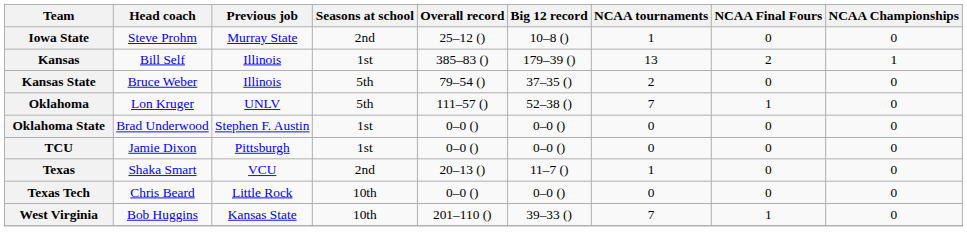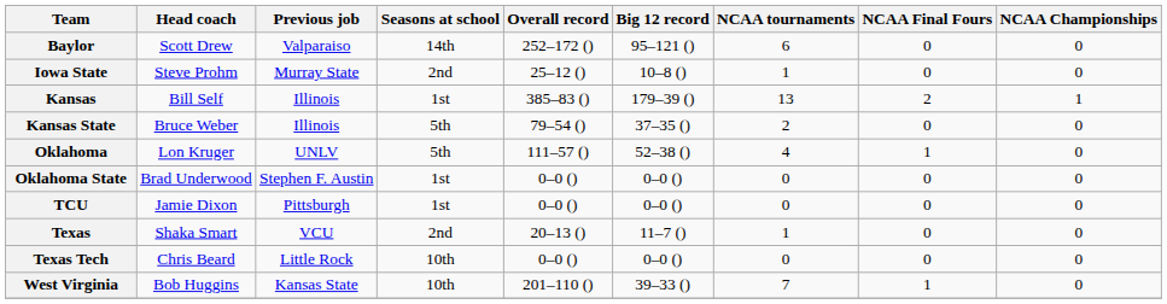+ row: Baylor | Scott Drew | Valparaiso | 14th | 252–172 () | 95–121 () | 6 | 0 | 0
Oklahoma | NCAA tournaments: 7 -> 4
